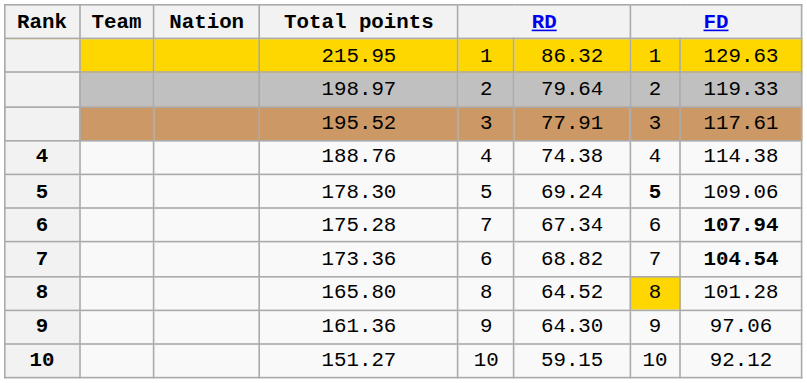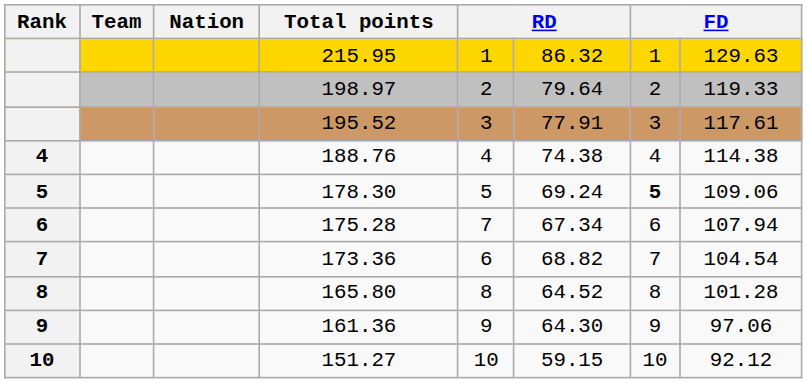175.28 | column 8: bold -> normal
173.36 | column 8: bold -> normal
165.80 | column 7: gold background -> no background
